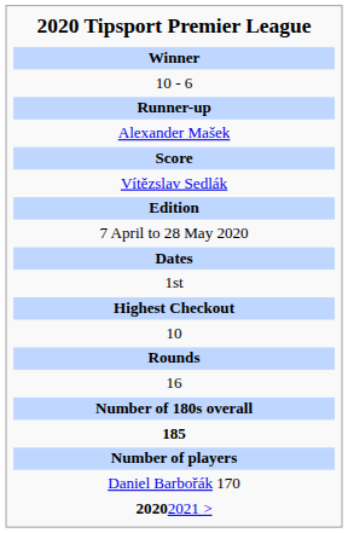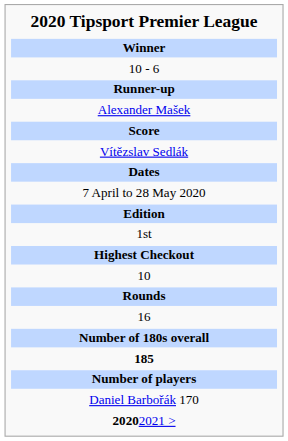row 8 | column 1: Edition -> Dates
row 10 | column 1: Dates -> Edition
